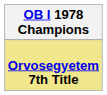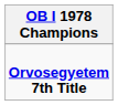row 2 | column 1: khaki background -> no background
